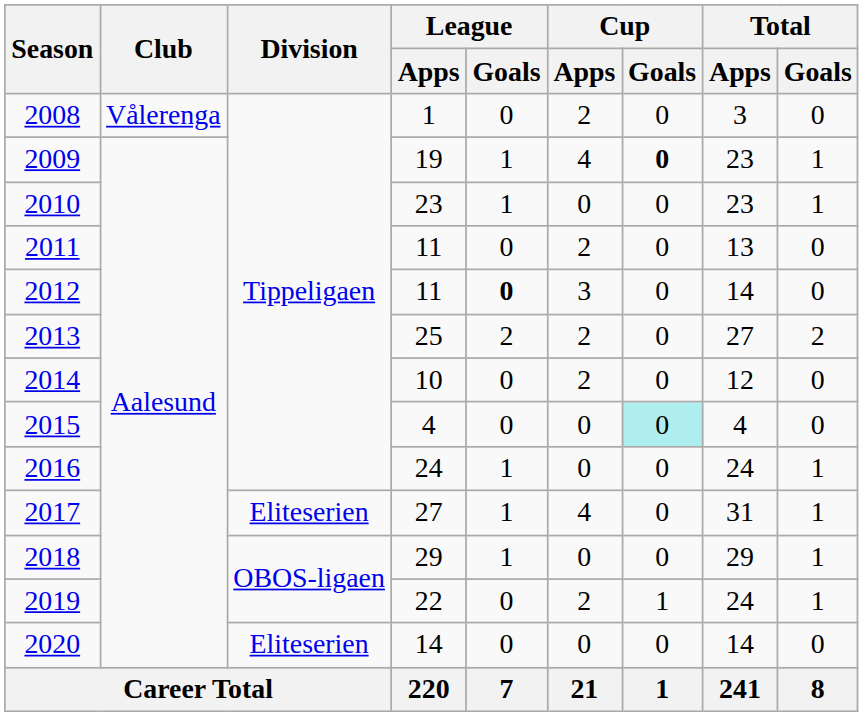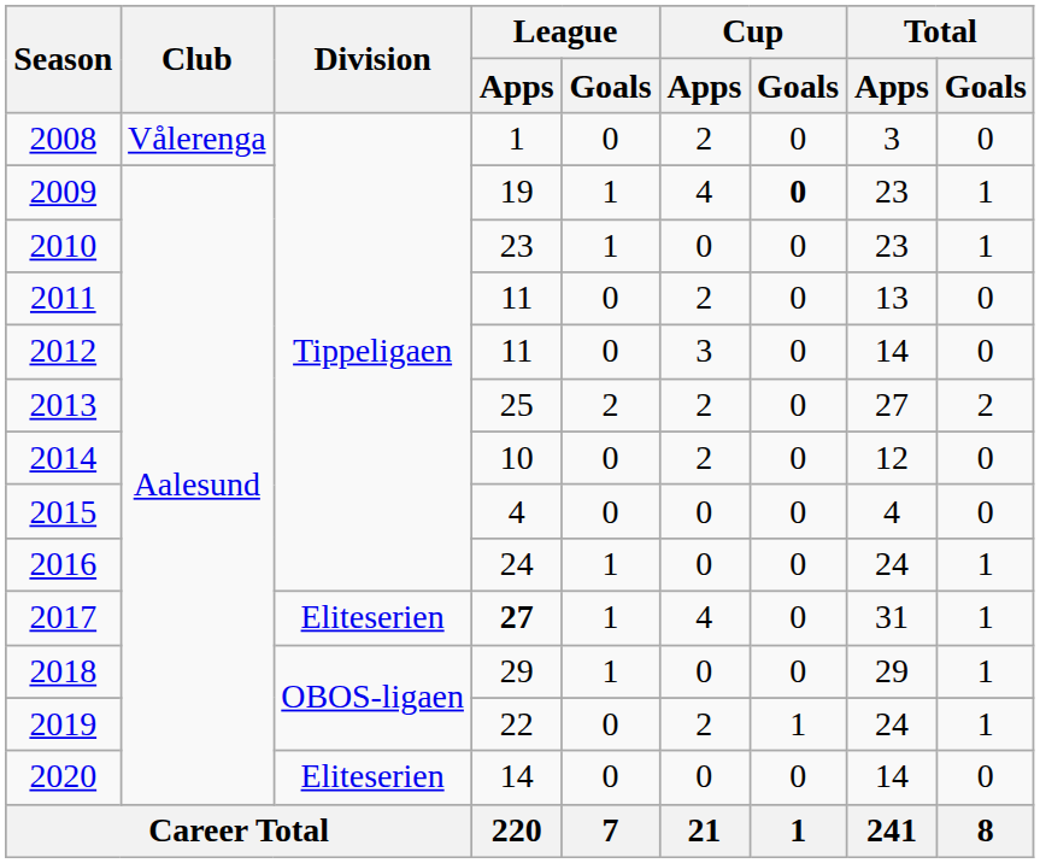2012 | League / Goals: bold -> normal
2015 | Cup / Goals: paleturquoise background -> no background
2017 | League / Apps: normal -> bold
